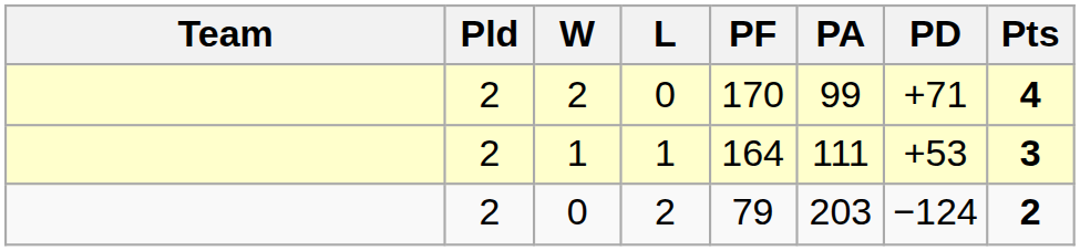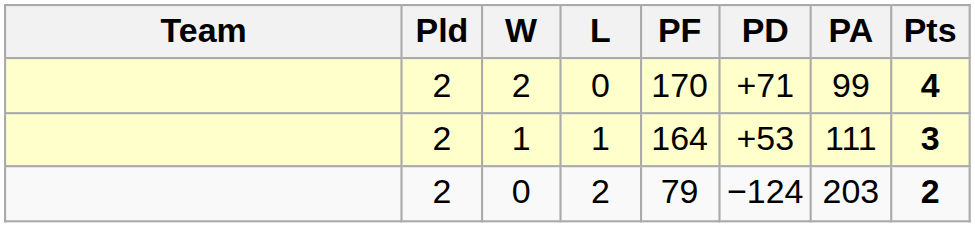columns swapped: PA <-> PD
